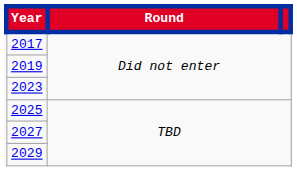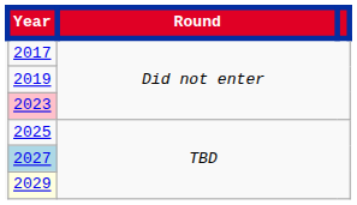2023 | Year: no background -> pink background
2027 | Year: no background -> lightblue background
2029 | Year: no background -> lightyellow background
